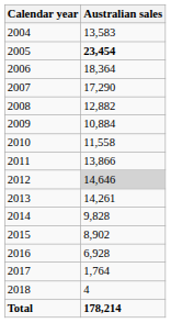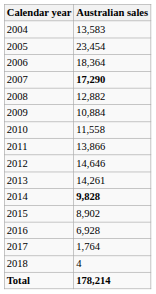2005 | Australian sales: bold -> normal
2007 | Australian sales: normal -> bold
2012 | Australian sales: lightgrey background -> no background
2014 | Australian sales: normal -> bold
